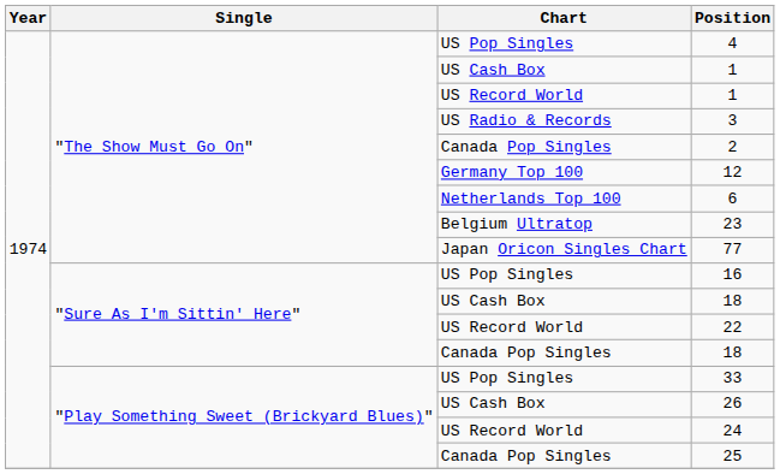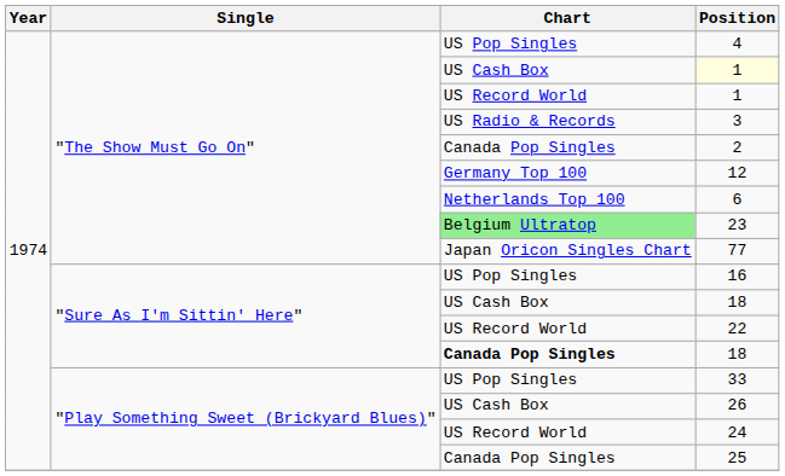US Cash Box / 1 | Position: no background -> lightyellow background
23 | Chart: no background -> lightgreen background
Canada Pop Singles / 18 | Chart: normal -> bold
